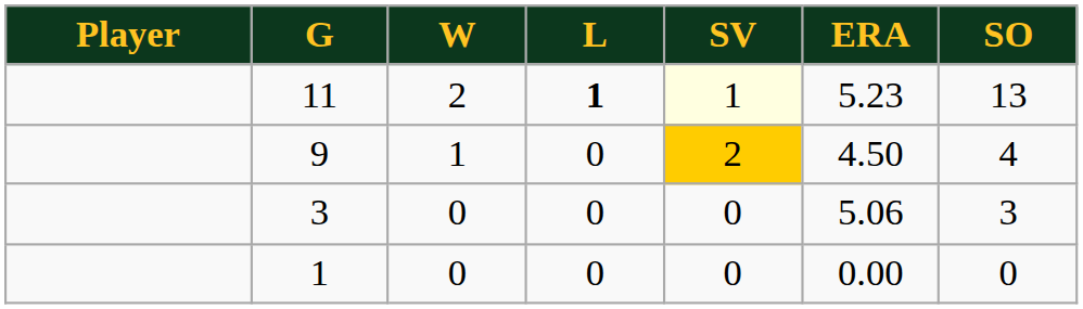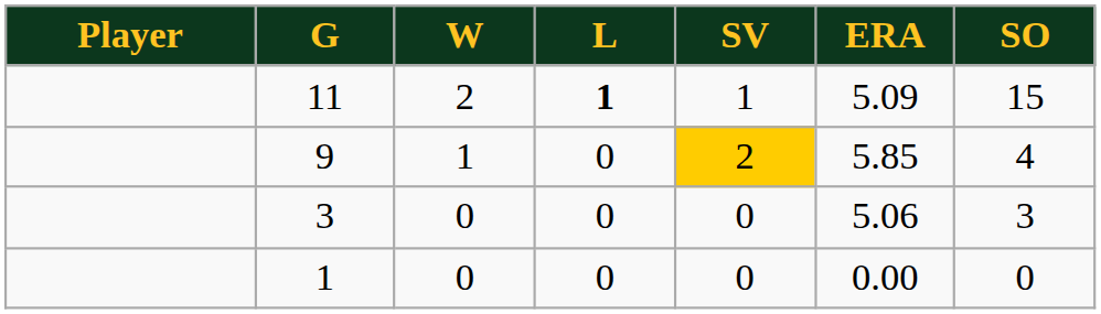11 | SV: lightyellow background -> no background
11 | ERA: 5.23 -> 5.09
11 | SO: 13 -> 15
9 | ERA: 4.50 -> 5.85
